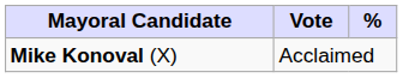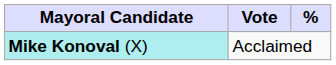Mike Konoval (X) | Mayoral Candidate: no background -> paleturquoise background
